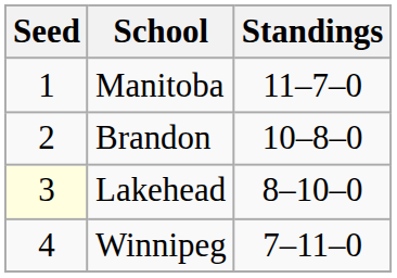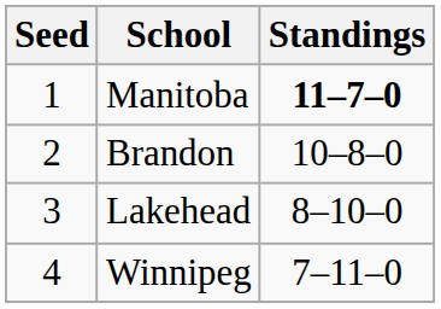Manitoba | Standings: normal -> bold
Lakehead | Seed: lightyellow background -> no background
